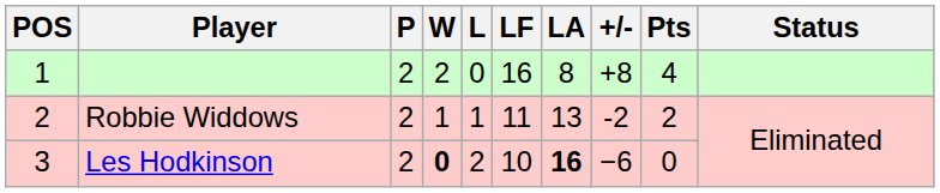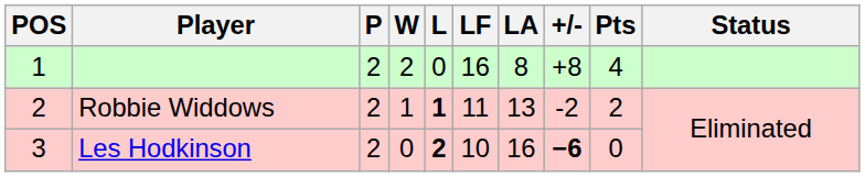Robbie Widdows | L: normal -> bold
Les Hodkinson | W: bold -> normal
Les Hodkinson | L: normal -> bold
Les Hodkinson | LA: bold -> normal
Les Hodkinson | +/-: normal -> bold
